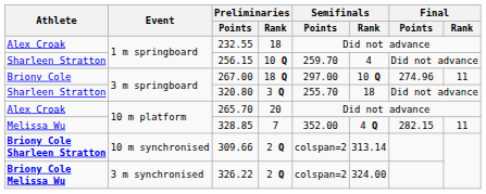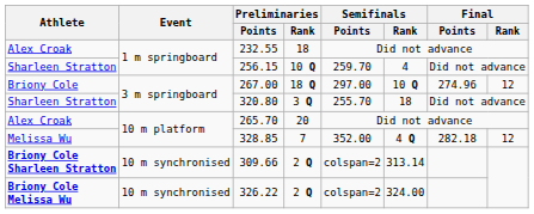267.00 | Final / Rank: 11 -> 12
328.85 | Final / Points: 282.15 -> 282.18
328.85 | Final / Rank: 11 -> 12
326.22 | Event: 3 m synchronised -> 10 m synchronised
